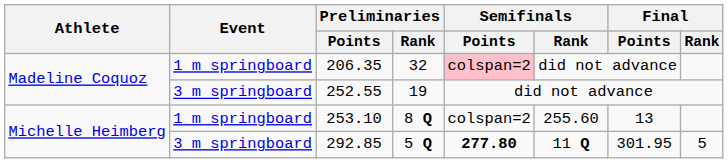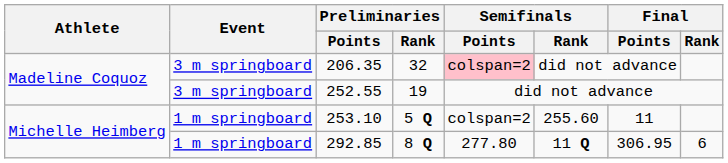206.35 | Event: 1 m springboard -> 3 m springboard
253.10 | Preliminaries / Rank: 8 Q -> 5 Q
253.10 | Final / Points: 13 -> 11
292.85 | Event: 3 m springboard -> 1 m springboard
292.85 | Preliminaries / Rank: 5 Q -> 8 Q
292.85 | Semifinals / Points: bold -> normal
292.85 | Final / Points: 301.95 -> 306.95
292.85 | Final / Rank: 5 -> 6
